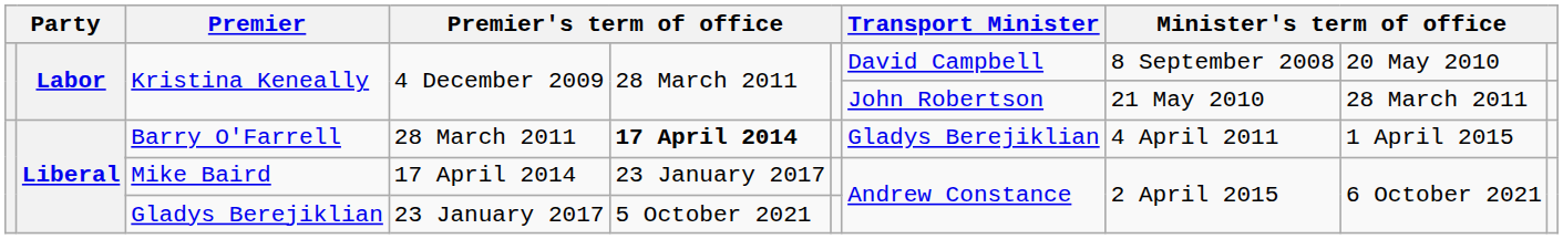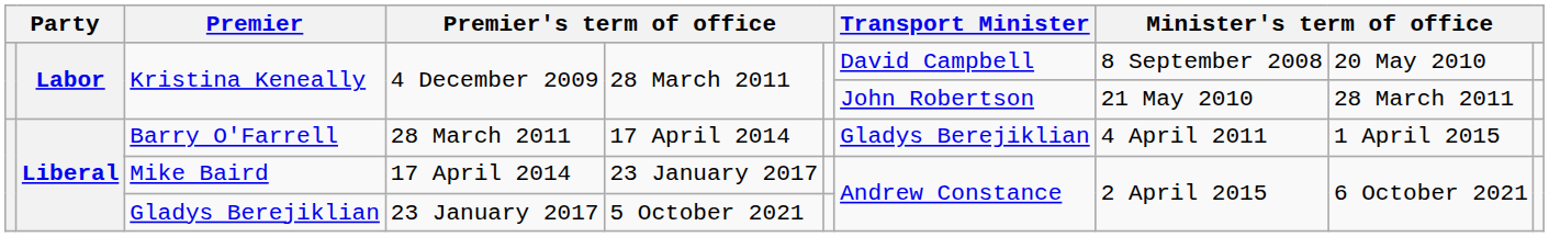Barry O'Farrell | column 5: bold -> normal
